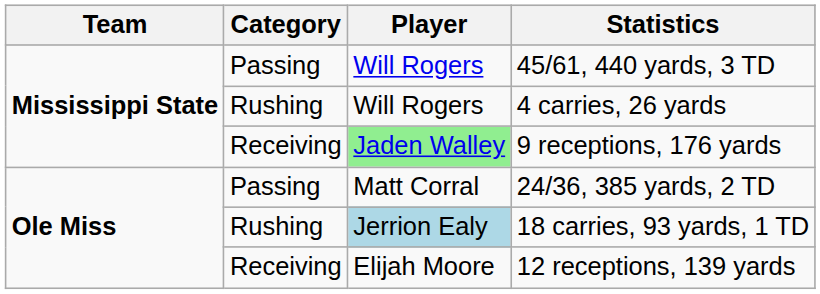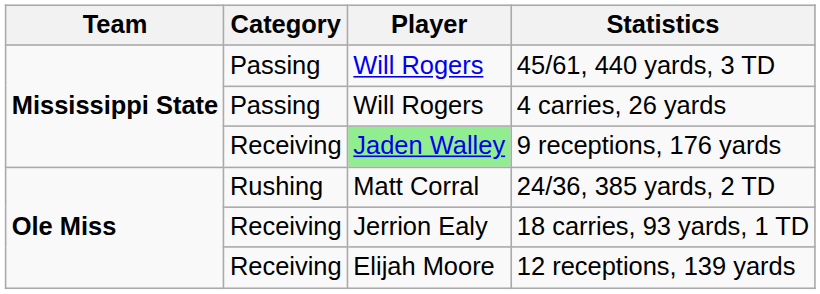4 carries, 26 yards | Category: Rushing -> Passing
24/36, 385 yards, 2 TD | Category: Passing -> Rushing
18 carries, 93 yards, 1 TD | Category: Rushing -> Receiving
18 carries, 93 yards, 1 TD | Player: lightblue background -> no background
